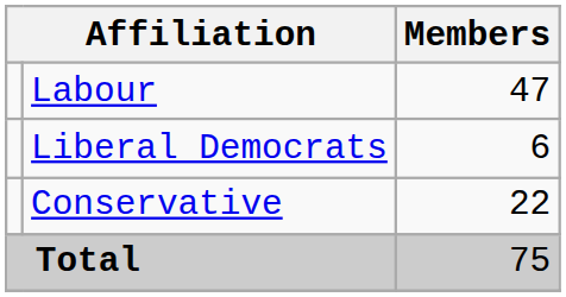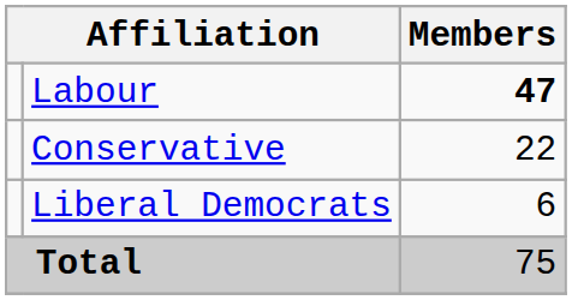Labour | Members: normal -> bold
rows swapped: Conservative <-> Liberal Democrats
